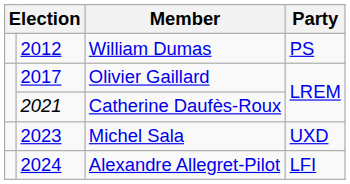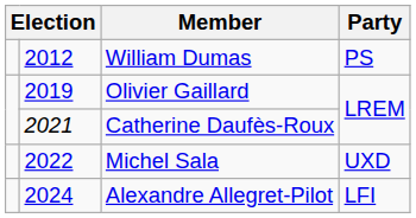Olivier Gaillard | column 2: 2017 -> 2019
Michel Sala | column 2: 2023 -> 2022
